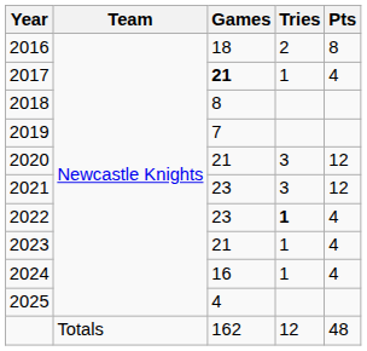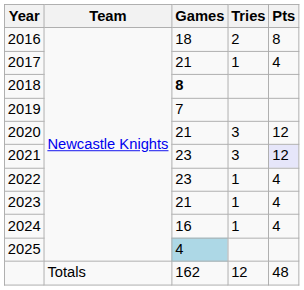2017 | Games: bold -> normal
2018 | Games: normal -> bold
2021 | Pts: no background -> lavender background
2022 | Tries: bold -> normal
2025 | Games: no background -> lightblue background
